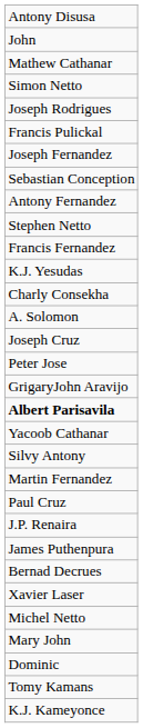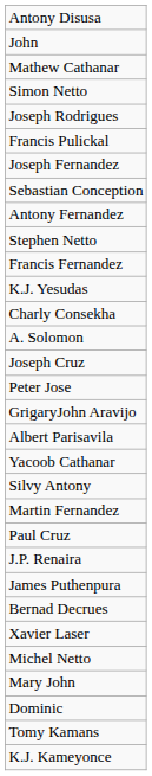row 18 | column 1: bold -> normal
